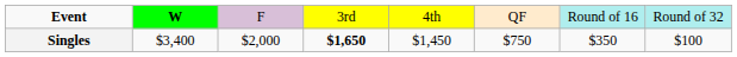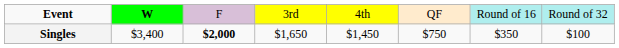Singles | column 3: normal -> bold
Singles | column 4: bold -> normal
